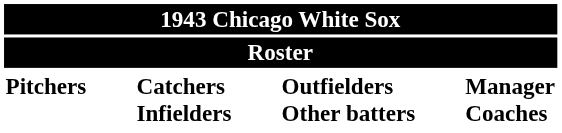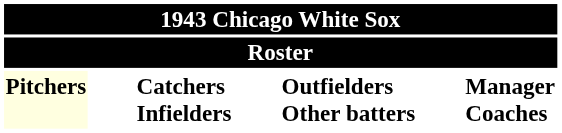Pitchers | column 1: no background -> lightyellow background
